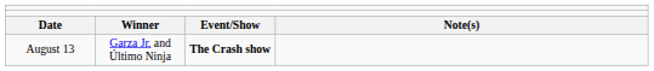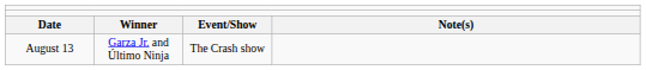August 13 | column 3: bold -> normal
